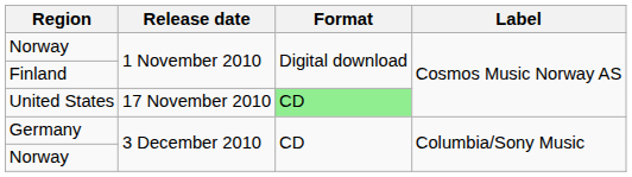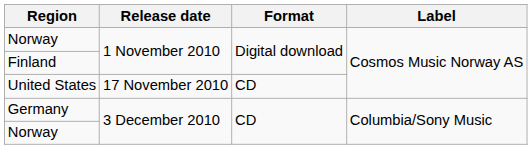United States | Format: lightgreen background -> no background
